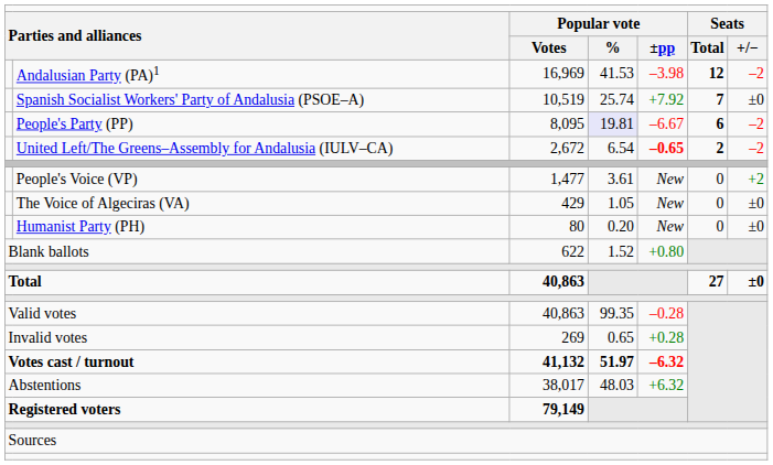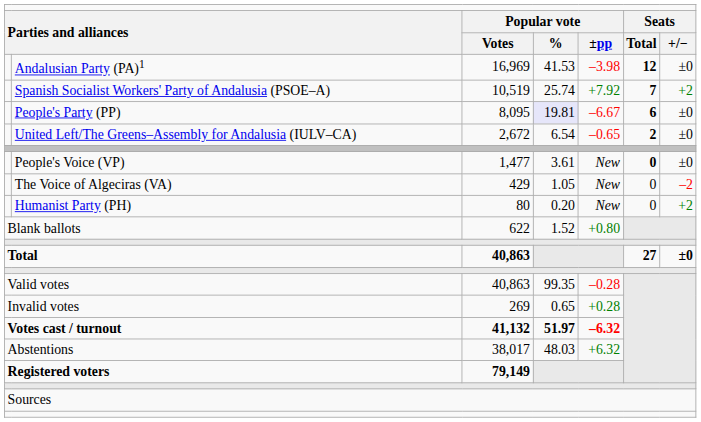Andalusian Party (PA)1 | column 7: –2 -> ±0
Spanish Socialist Workers' Party of Andalusia (PSOE–A) | column 7: ±0 -> +2
People's Party (PP) | column 7: –2 -> ±0
United Left/The Greens–Assembly for Andalusia (IULV–CA) | column 5: bold -> normal
United Left/The Greens–Assembly for Andalusia (IULV–CA) | column 7: –2 -> ±0
People's Voice (VP) | column 6: normal -> bold
People's Voice (VP) | column 7: +2 -> ±0
The Voice of Algeciras (VA) | column 7: ±0 -> –2
Humanist Party (PH) | column 7: ±0 -> +2
